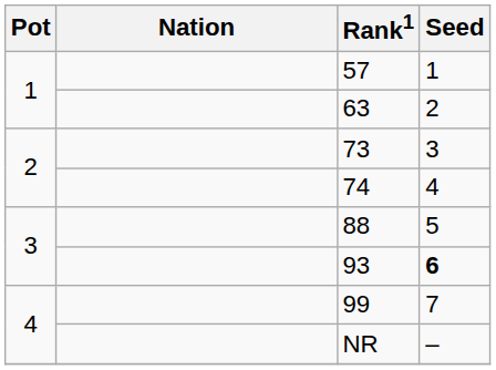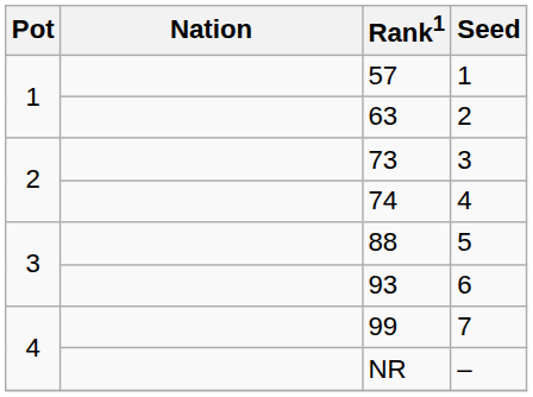93 | Seed: bold -> normal
